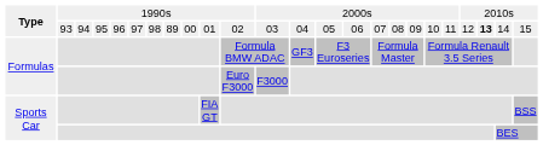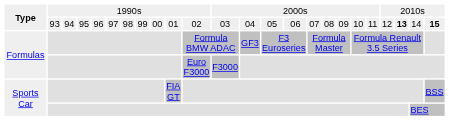Type / 93 | column 8: 89 -> 99
Type / 93 | column 24: normal -> bold
